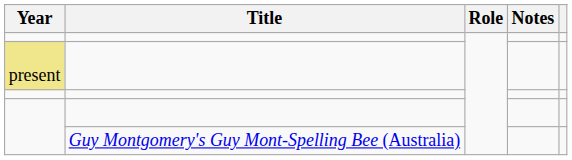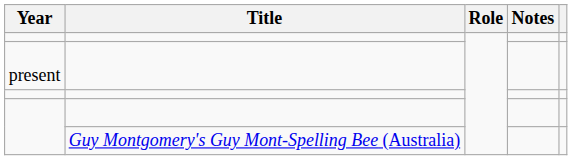present | Year: khaki background -> no background
